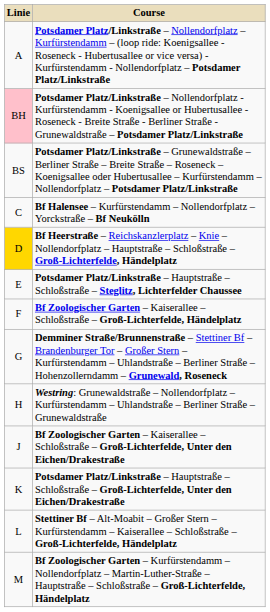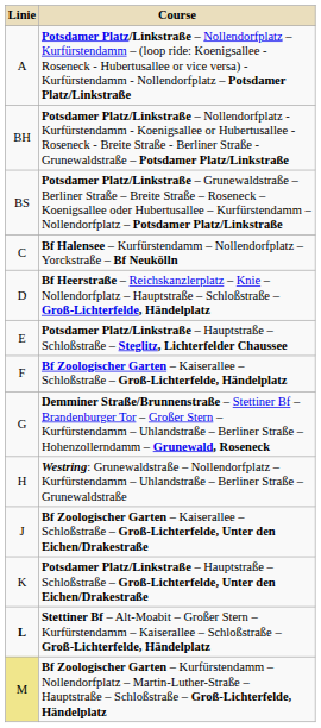row 3 | Linie: pink background -> no background
row 6 | Linie: gold background -> no background
row 13 | Linie: normal -> bold
row 14 | Linie: no background -> khaki background
